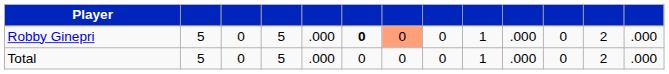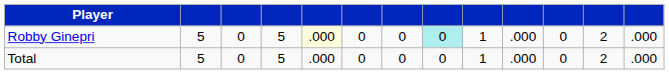Robby Ginepri | column 5: no background -> lightyellow background
Robby Ginepri | column 6: bold -> normal
Robby Ginepri | column 7: lightsalmon background -> no background
Robby Ginepri | column 8: no background -> paleturquoise background
